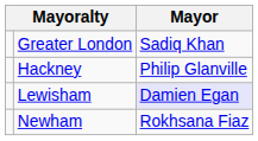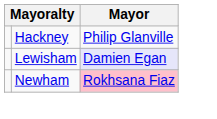- row: Greater London | Sadiq Khan
Newham | Mayor: no background -> pink background
